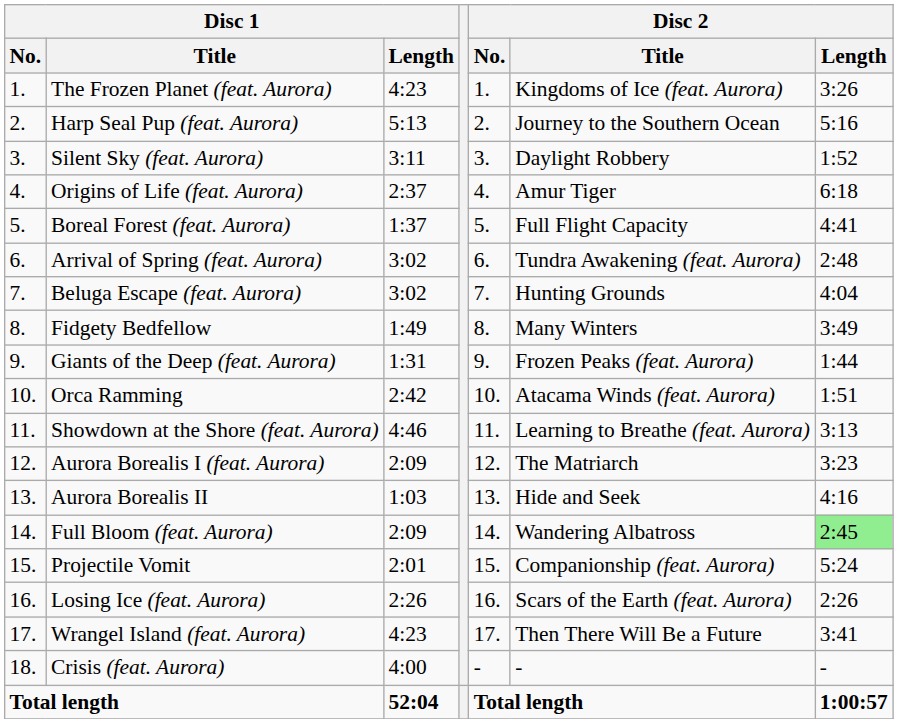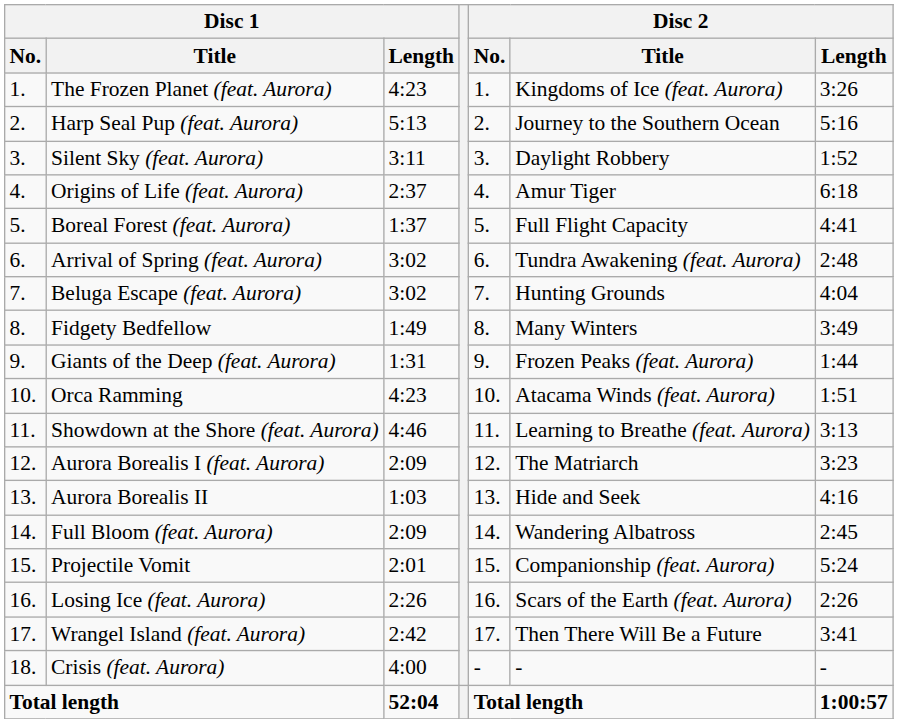Orca Ramming | Disc 1 / Length: 2:42 -> 4:23
Full Bloom (feat. Aurora) | Disc 2 / Length: lightgreen background -> no background
Wrangel Island (feat. Aurora) | Disc 1 / Length: 4:23 -> 2:42
